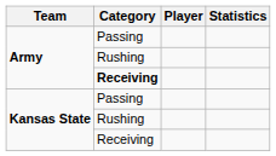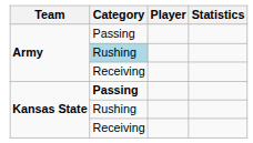Army / Rushing | Category: no background -> lightblue background
Army / Receiving | Category: bold -> normal
Kansas State / Passing | Category: normal -> bold
